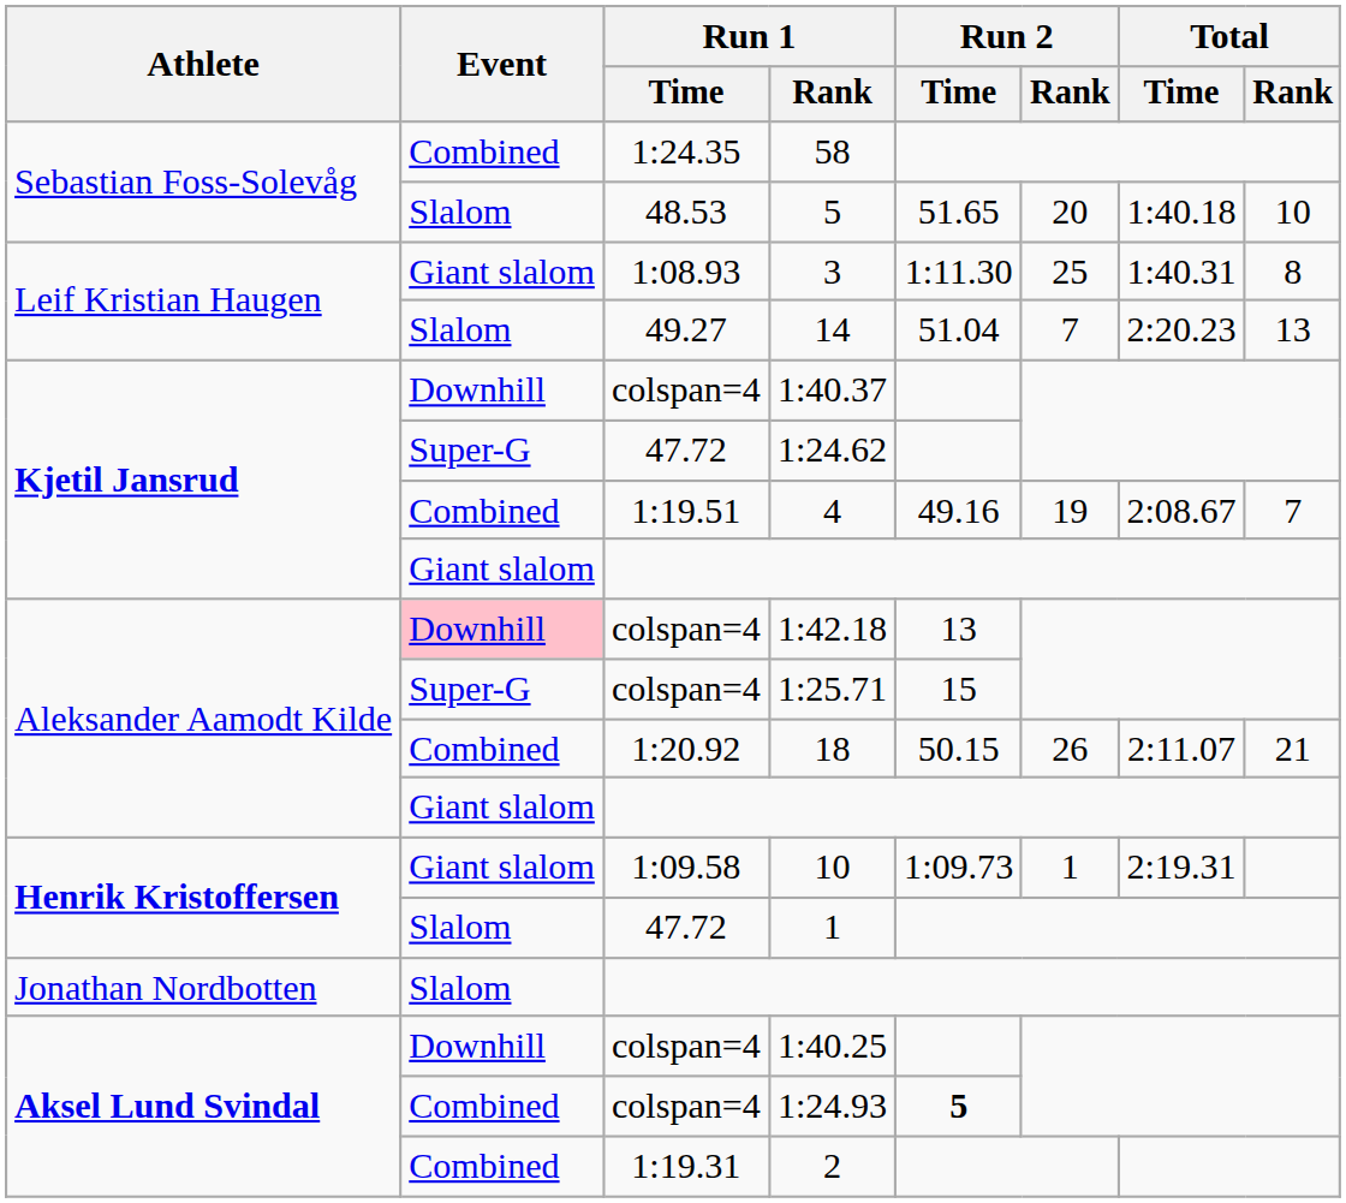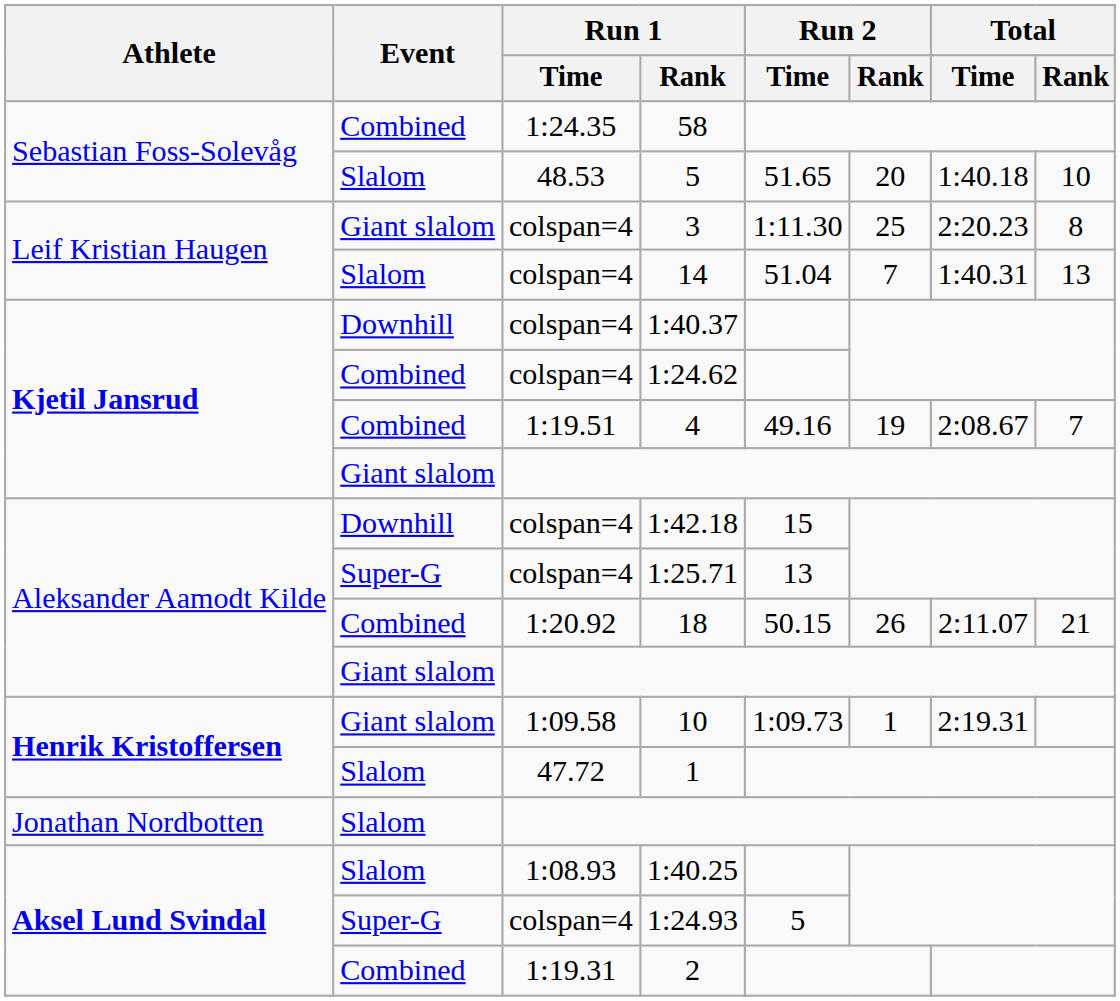3 | Run 1 / Time: 1:08.93 -> colspan=4
3 | Total / Time: 1:40.31 -> 2:20.23
14 | Run 1 / Time: 49.27 -> colspan=4
14 | Total / Time: 2:20.23 -> 1:40.31
1:24.62 | Event: Super-G -> Combined
1:24.62 | Run 1 / Time: 47.72 -> colspan=4
1:42.18 | Event: pink background -> no background
1:42.18 | Run 2 / Time: 13 -> 15
1:25.71 | Run 2 / Time: 15 -> 13
1:40.25 | Event: Downhill -> Slalom
1:40.25 | Run 1 / Time: colspan=4 -> 1:08.93
1:24.93 | Event: Combined -> Super-G
1:24.93 | Run 2 / Time: bold -> normal
